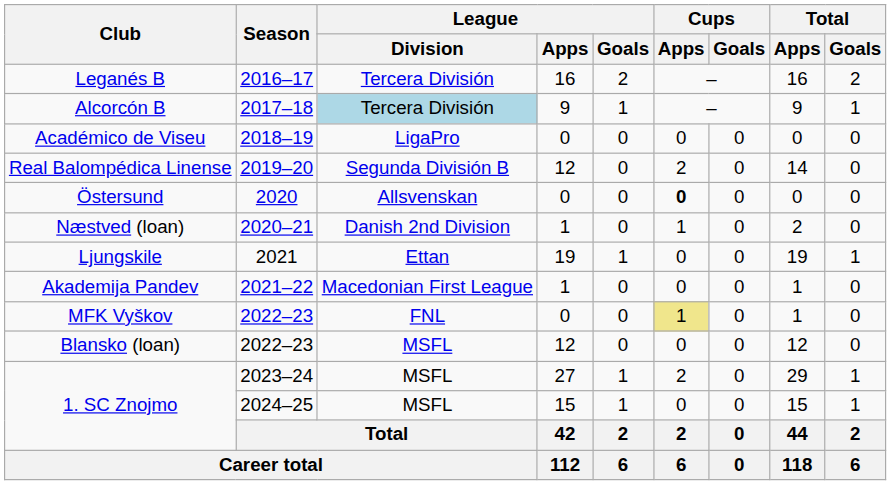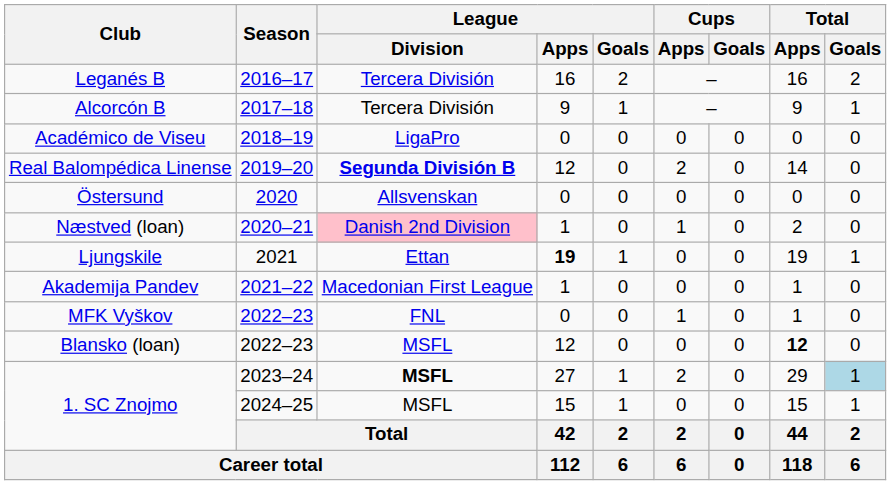Alcorcón B | League / Division: lightblue background -> no background
Real Balompédica Linense | League / Division: normal -> bold
Östersund | Cups / Apps: bold -> normal
Næstved (loan) | League / Division: no background -> pink background
Ljungskile | League / Apps: normal -> bold
MFK Vyškov | Cups / Apps: khaki background -> no background
Blansko (loan) | Total / Apps: normal -> bold
1. SC Znojmo / 2023–24 | League / Division: normal -> bold
1. SC Znojmo / 2023–24 | Total / Goals: no background -> lightblue background
